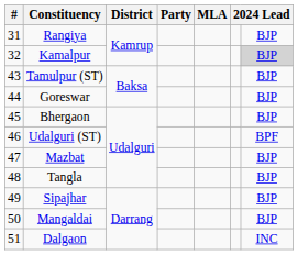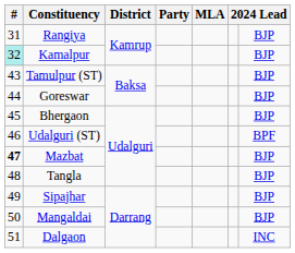Kamalpur | #: no background -> paleturquoise background
Kamalpur | column 7: lightgrey background -> no background
Mazbat | #: normal -> bold
